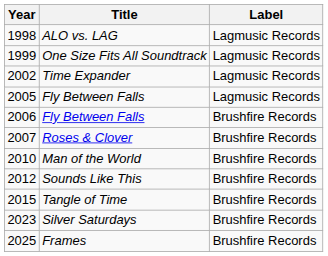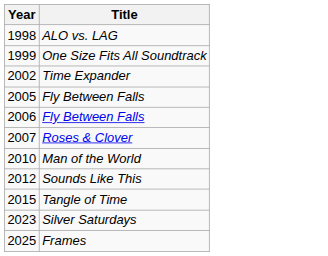- column: Label | Lagmusic Records | Lagmusic Records | Lagmusic Records | Lagmusic Records | Brushfire Records | Brushfire Records | Brushfire Records | Brushfire Records | Brushfire Records | Brushfire Records | Brushfire Records
